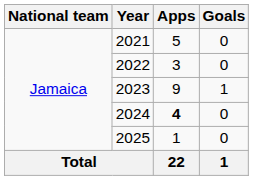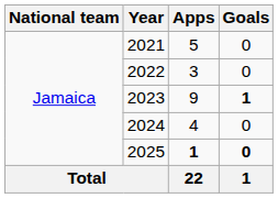2023 | Goals: normal -> bold
2024 | Apps: bold -> normal
2025 | Apps: normal -> bold
2025 | Goals: normal -> bold
